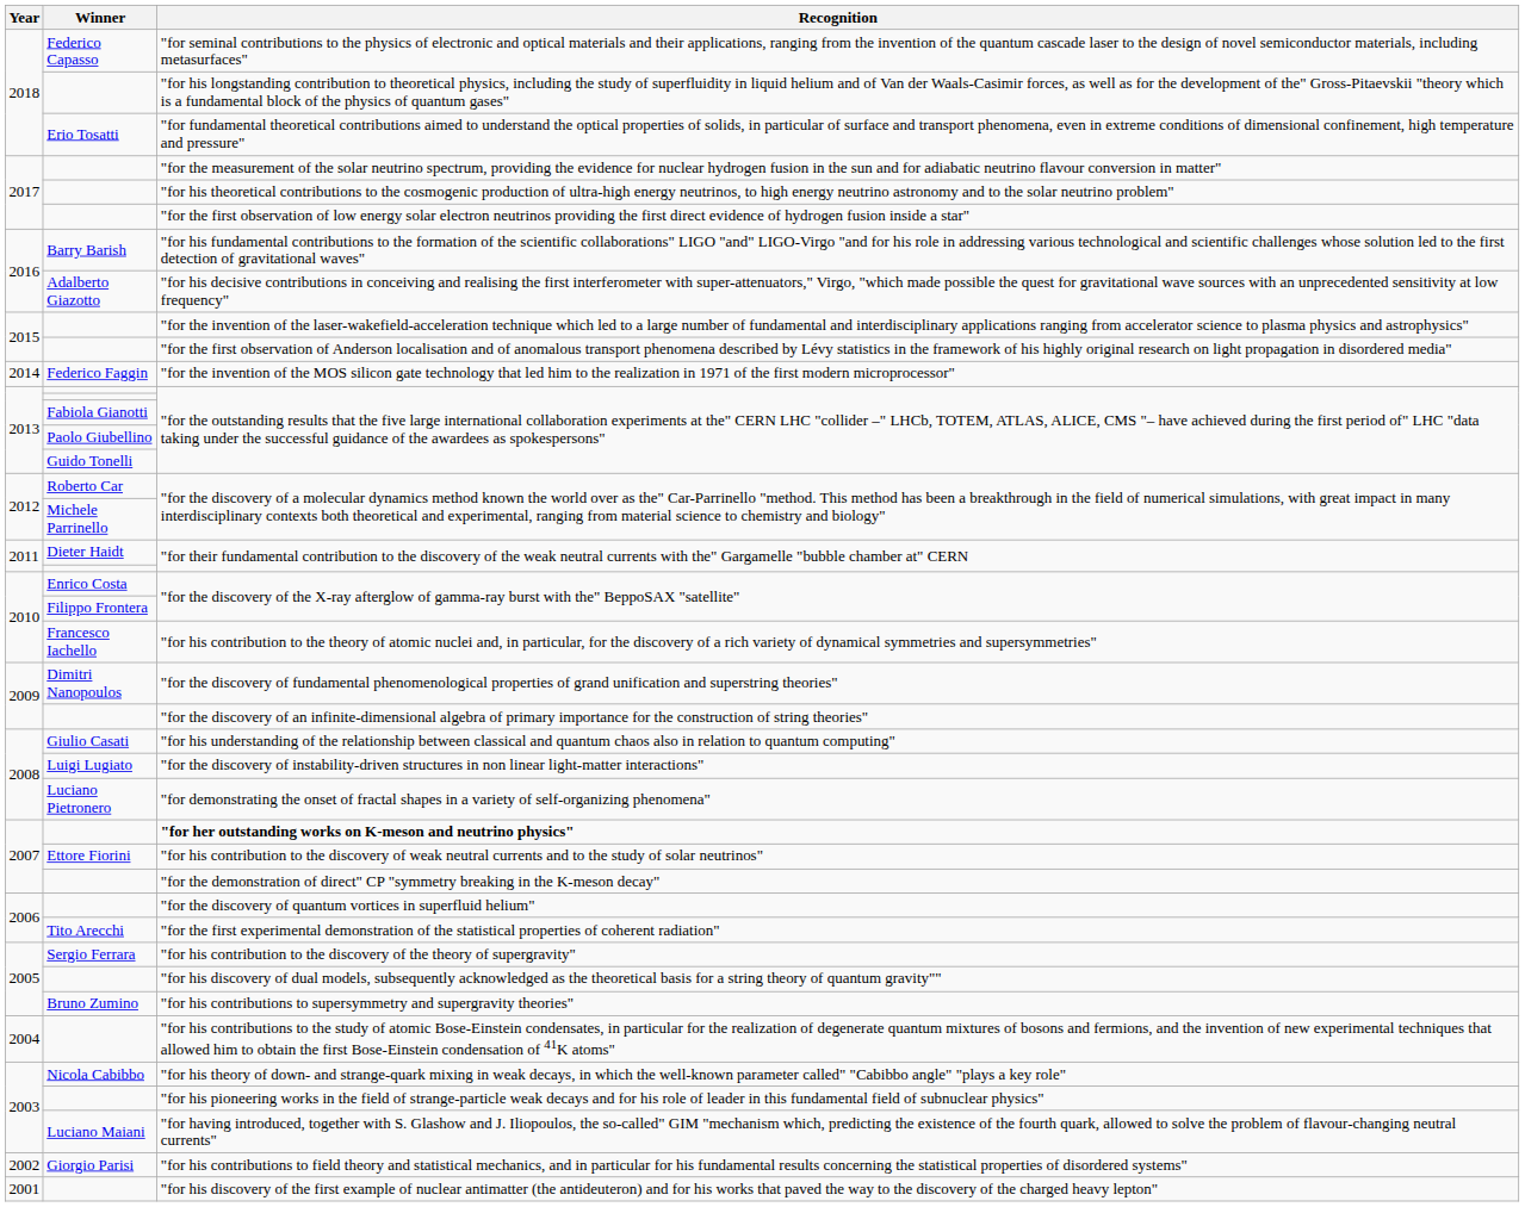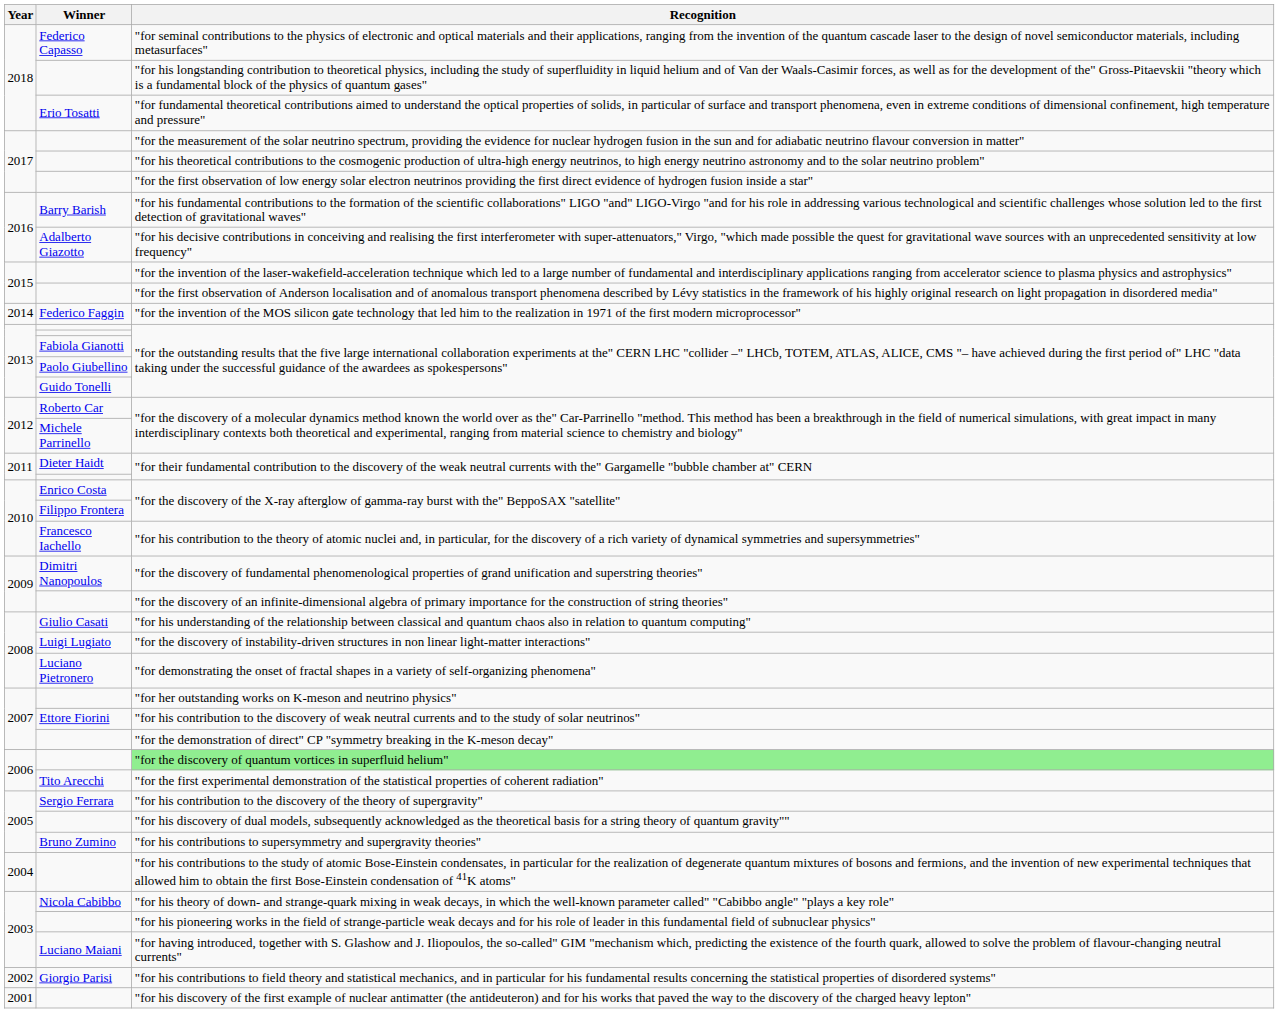"for her outstanding works on K-meson and neutrino physics" | Recognition: bold -> normal
"for the discovery of quantum vortices in superfluid helium" | Recognition: no background -> lightgreen background
